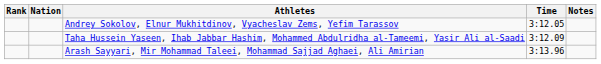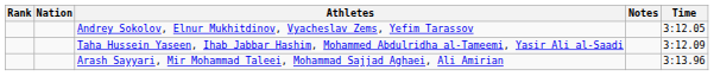columns swapped: Time <-> Notes
